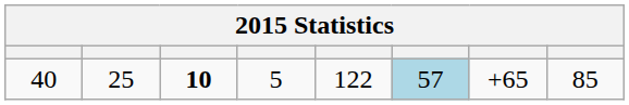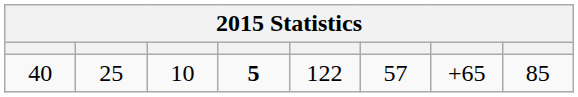40 | column 3: bold -> normal
40 | column 4: normal -> bold
40 | column 6: lightblue background -> no background
